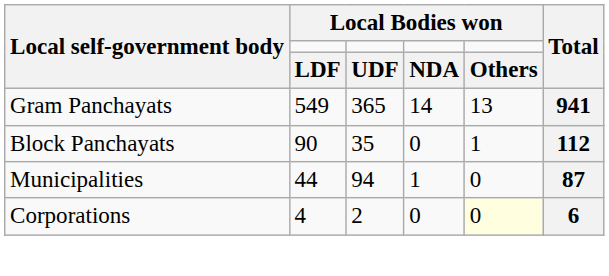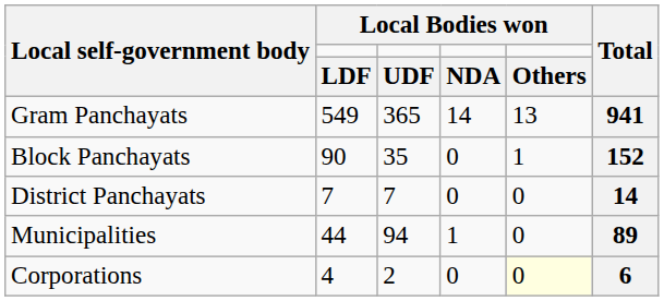Block Panchayats | Total: 112 -> 152
+ row: District Panchayats | 7 | 7 | 0 | 0 | 14
Municipalities | Total: 87 -> 89
